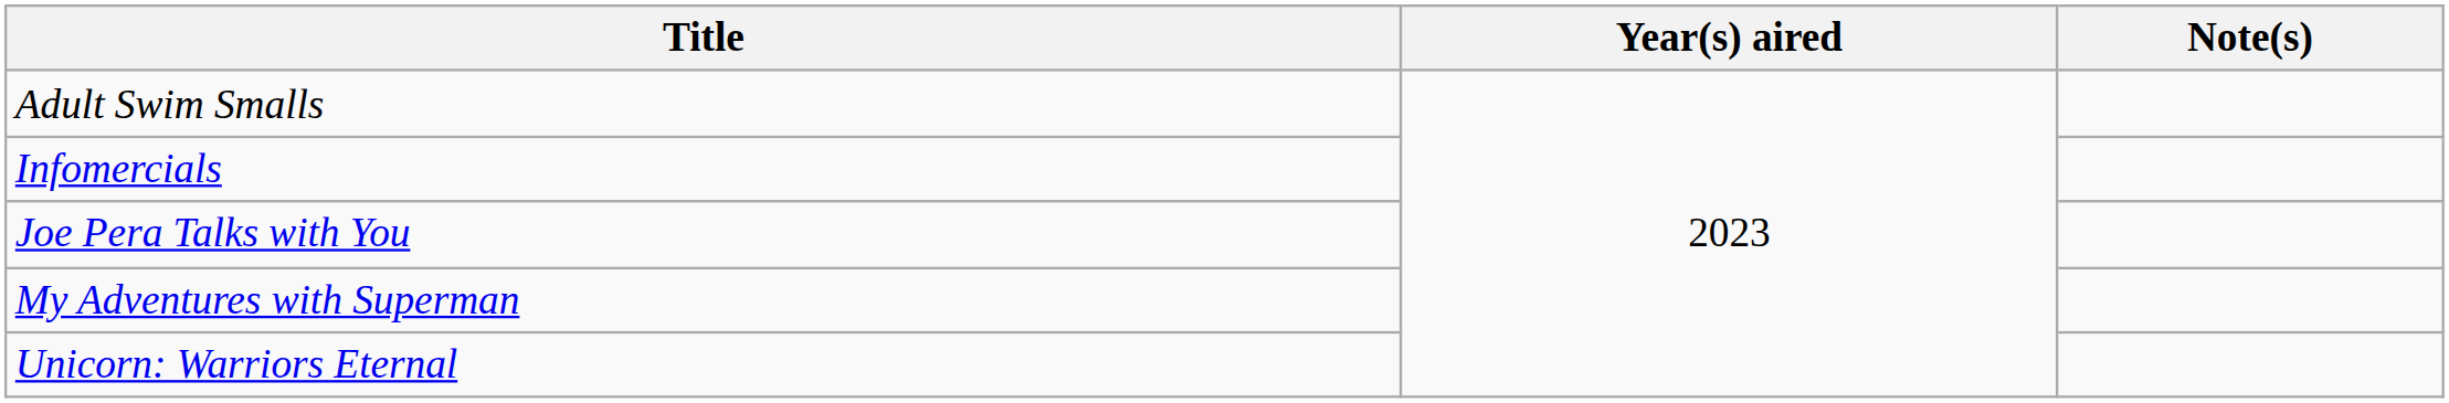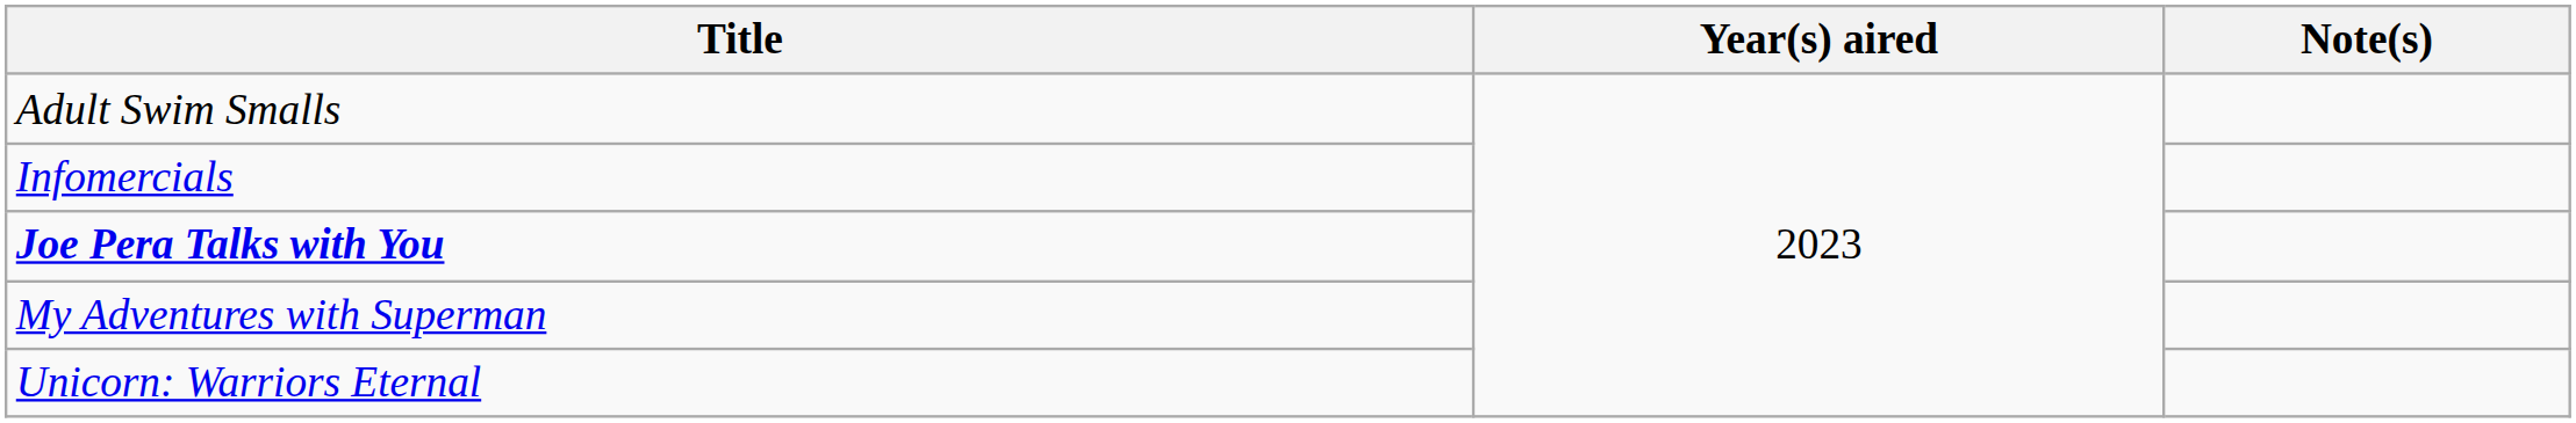Joe Pera Talks with You | Title: normal -> bold
